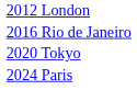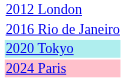2020 Tokyo | column 1: no background -> paleturquoise background
2024 Paris | column 1: no background -> pink background
